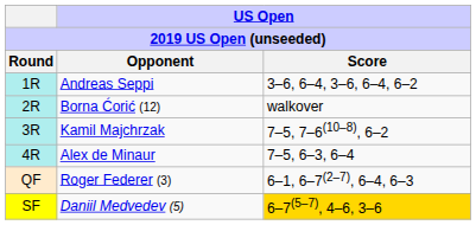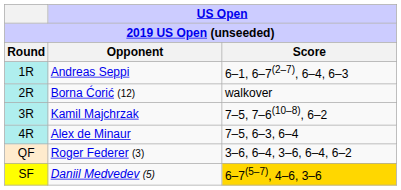Andreas Seppi | US Open / Score: 3–6, 6–4, 3–6, 6–4, 6–2 -> 6–1, 6–7(2–7), 6–4, 6–3
Roger Federer (3) | US Open / Score: 6–1, 6–7(2–7), 6–4, 6–3 -> 3–6, 6–4, 3–6, 6–4, 6–2
